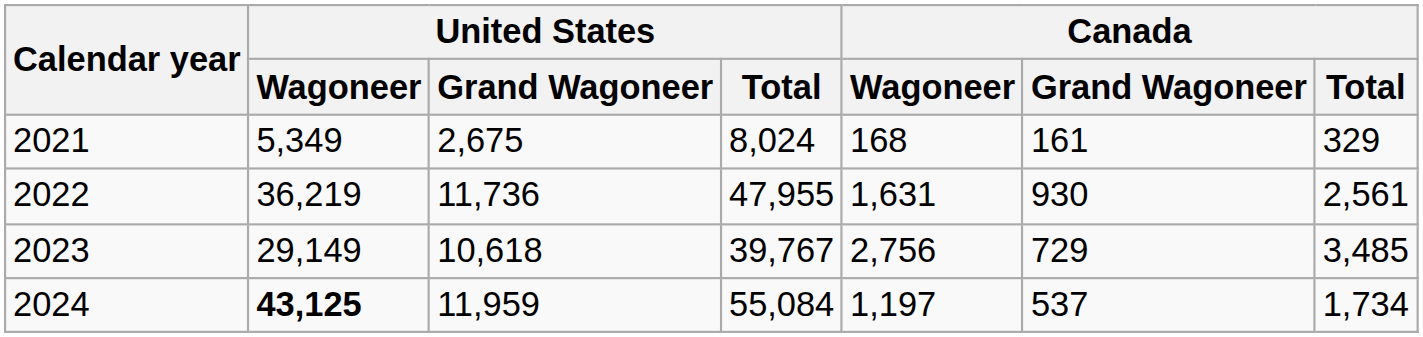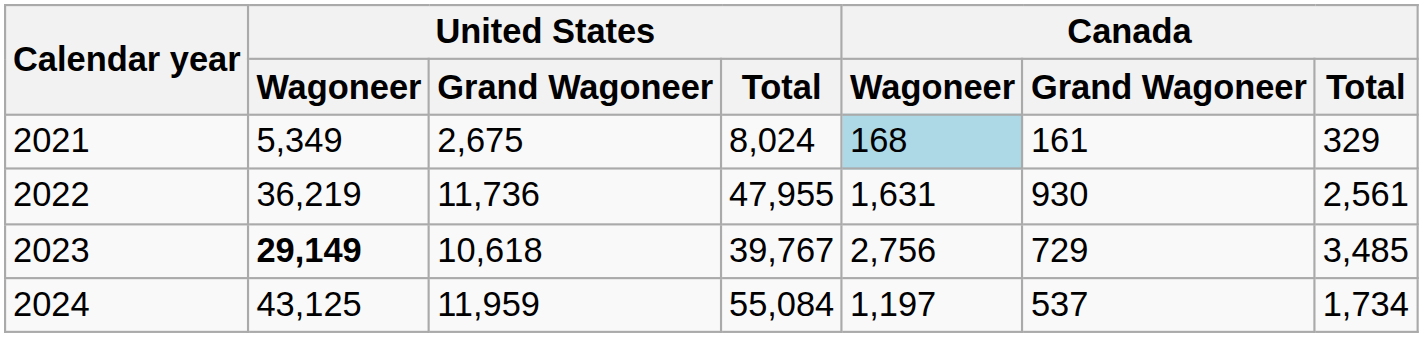2021 | Canada / Wagoneer: no background -> lightblue background
2023 | United States / Wagoneer: normal -> bold
2024 | United States / Wagoneer: bold -> normal
